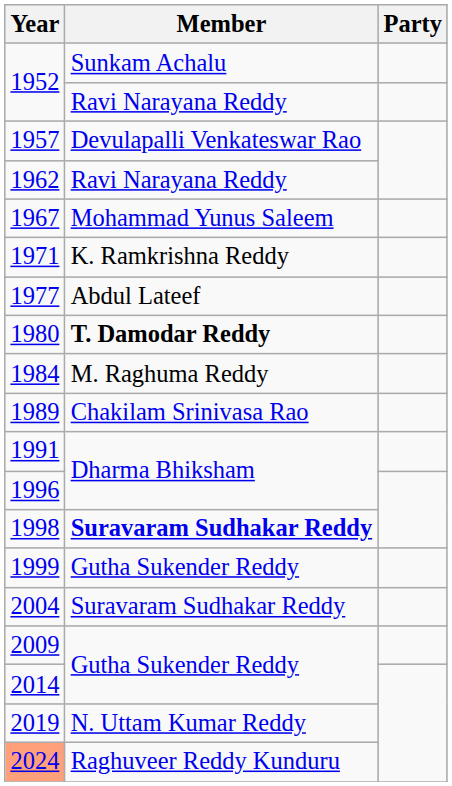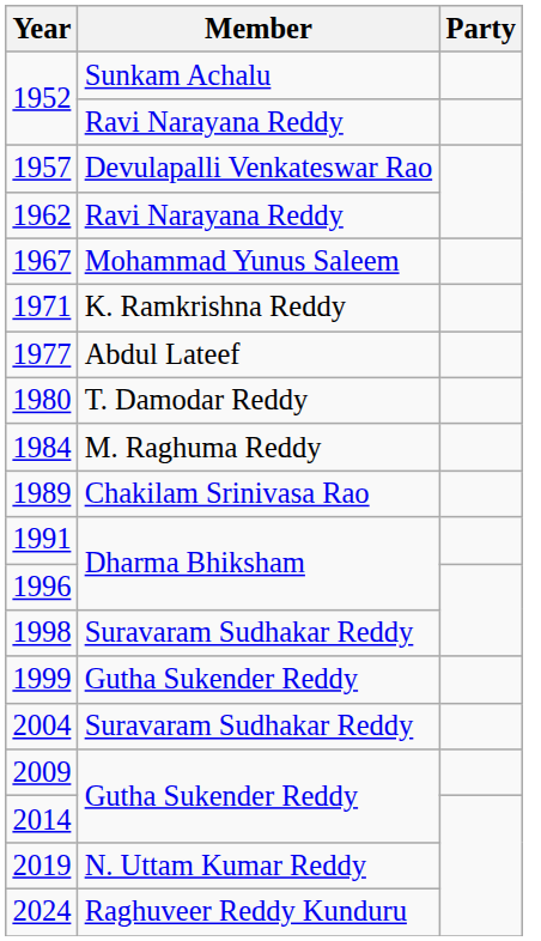1980 | Member: bold -> normal
1998 | Member: bold -> normal
2024 | Year: lightsalmon background -> no background
